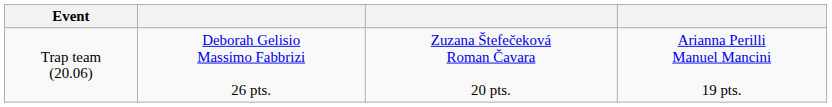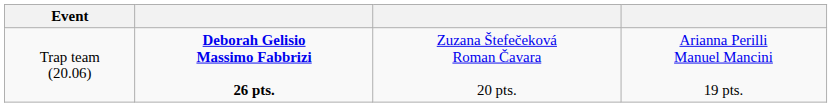Trap team (20.06) | column 2: normal -> bold
